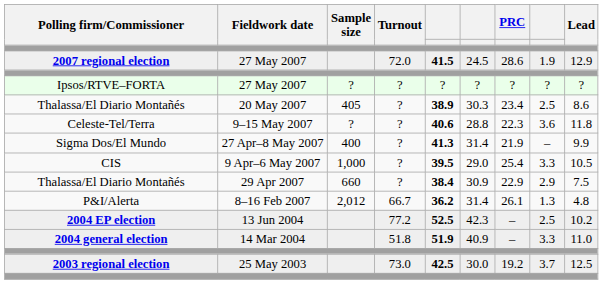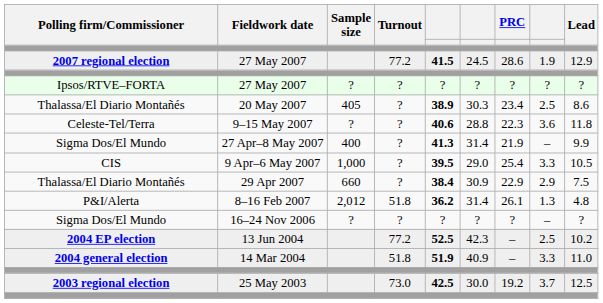2007 regional election / 27 May 2007 | Turnout: 72.0 -> 77.2
8–16 Feb 2007 | Turnout: 66.7 -> 51.8
+ row: Sigma Dos/El Mundo | 16–24 Nov 2006 | ? | ? | ? | ? | ? | – | ?
